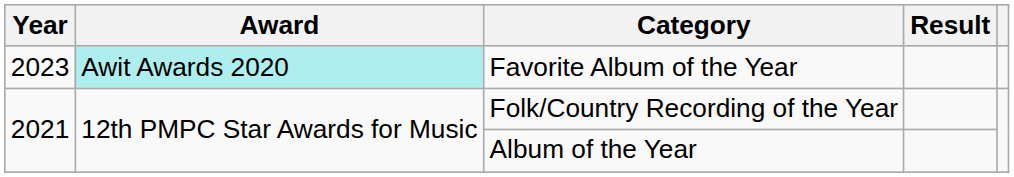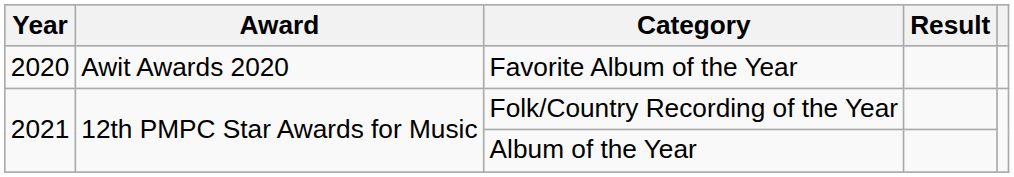Favorite Album of the Year | Year: 2023 -> 2020
Favorite Album of the Year | Award: paleturquoise background -> no background
